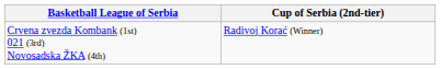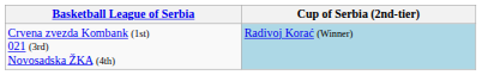Crvena zvezda Kombank (1st) 021 (3rd) Novosadska ŽKA (4th) | Cup of Serbia (2nd-tier): no background -> lightblue background
